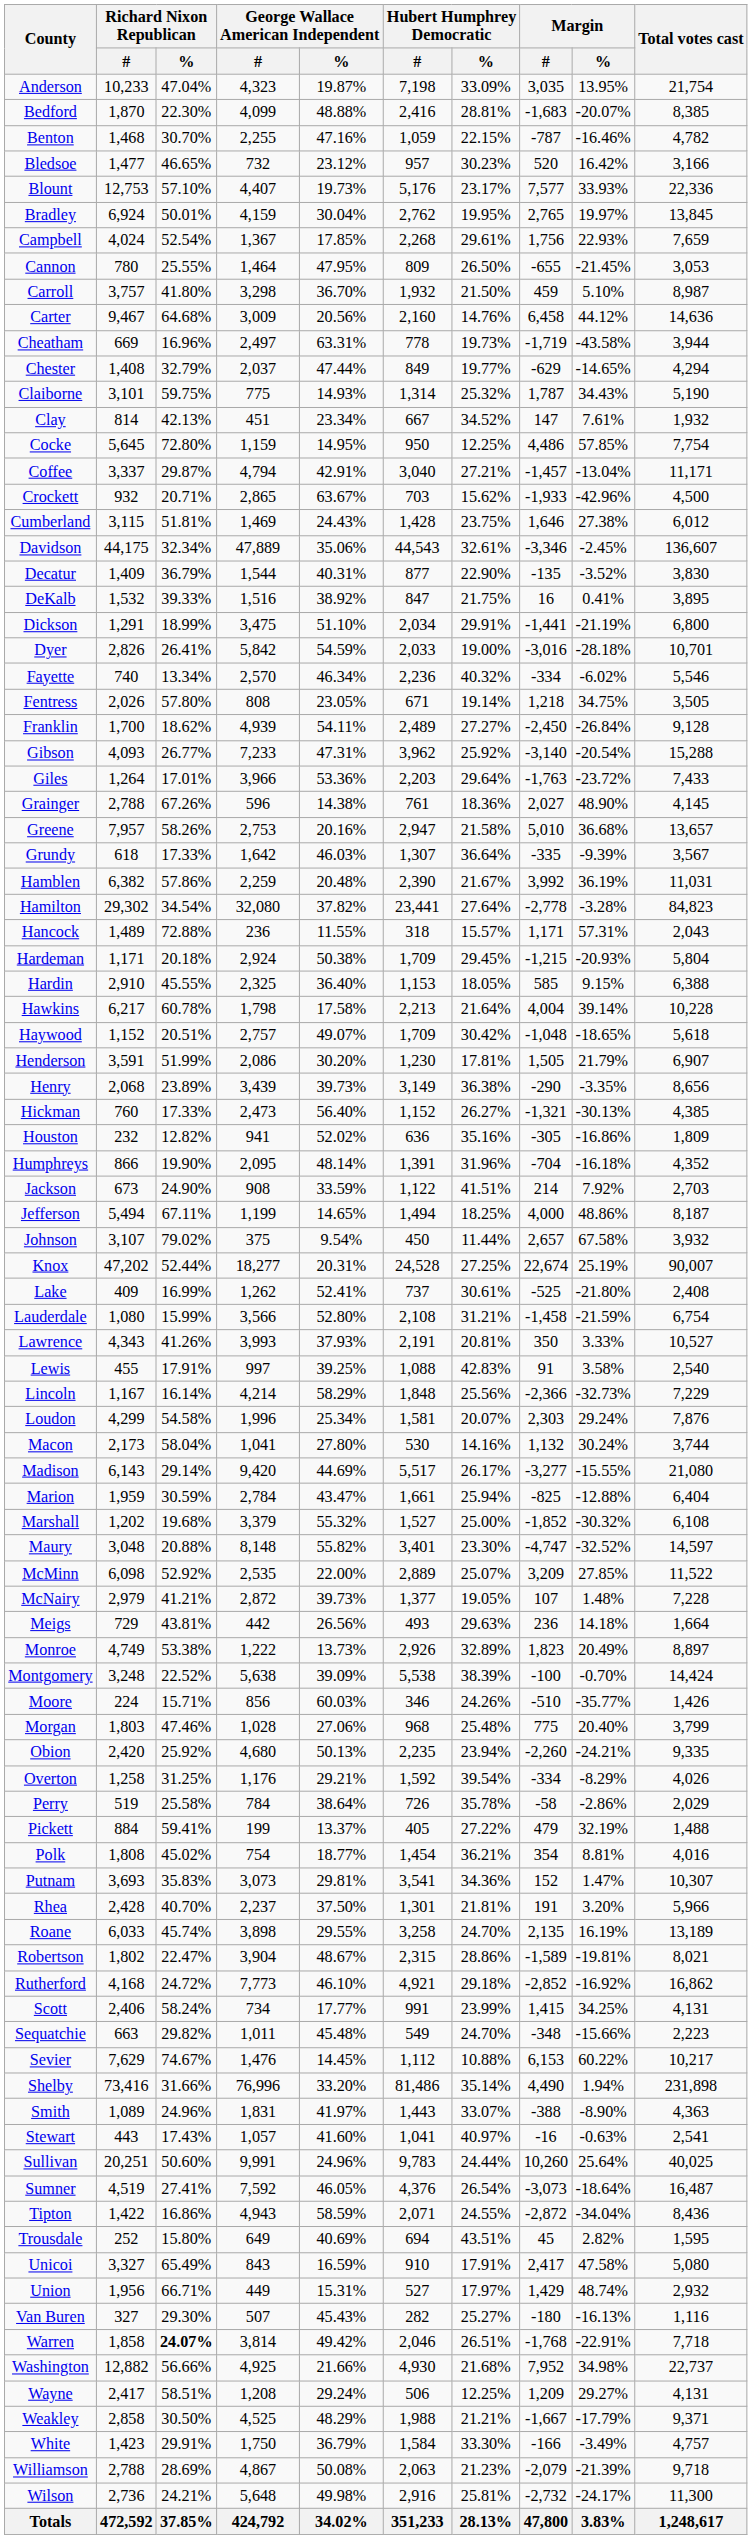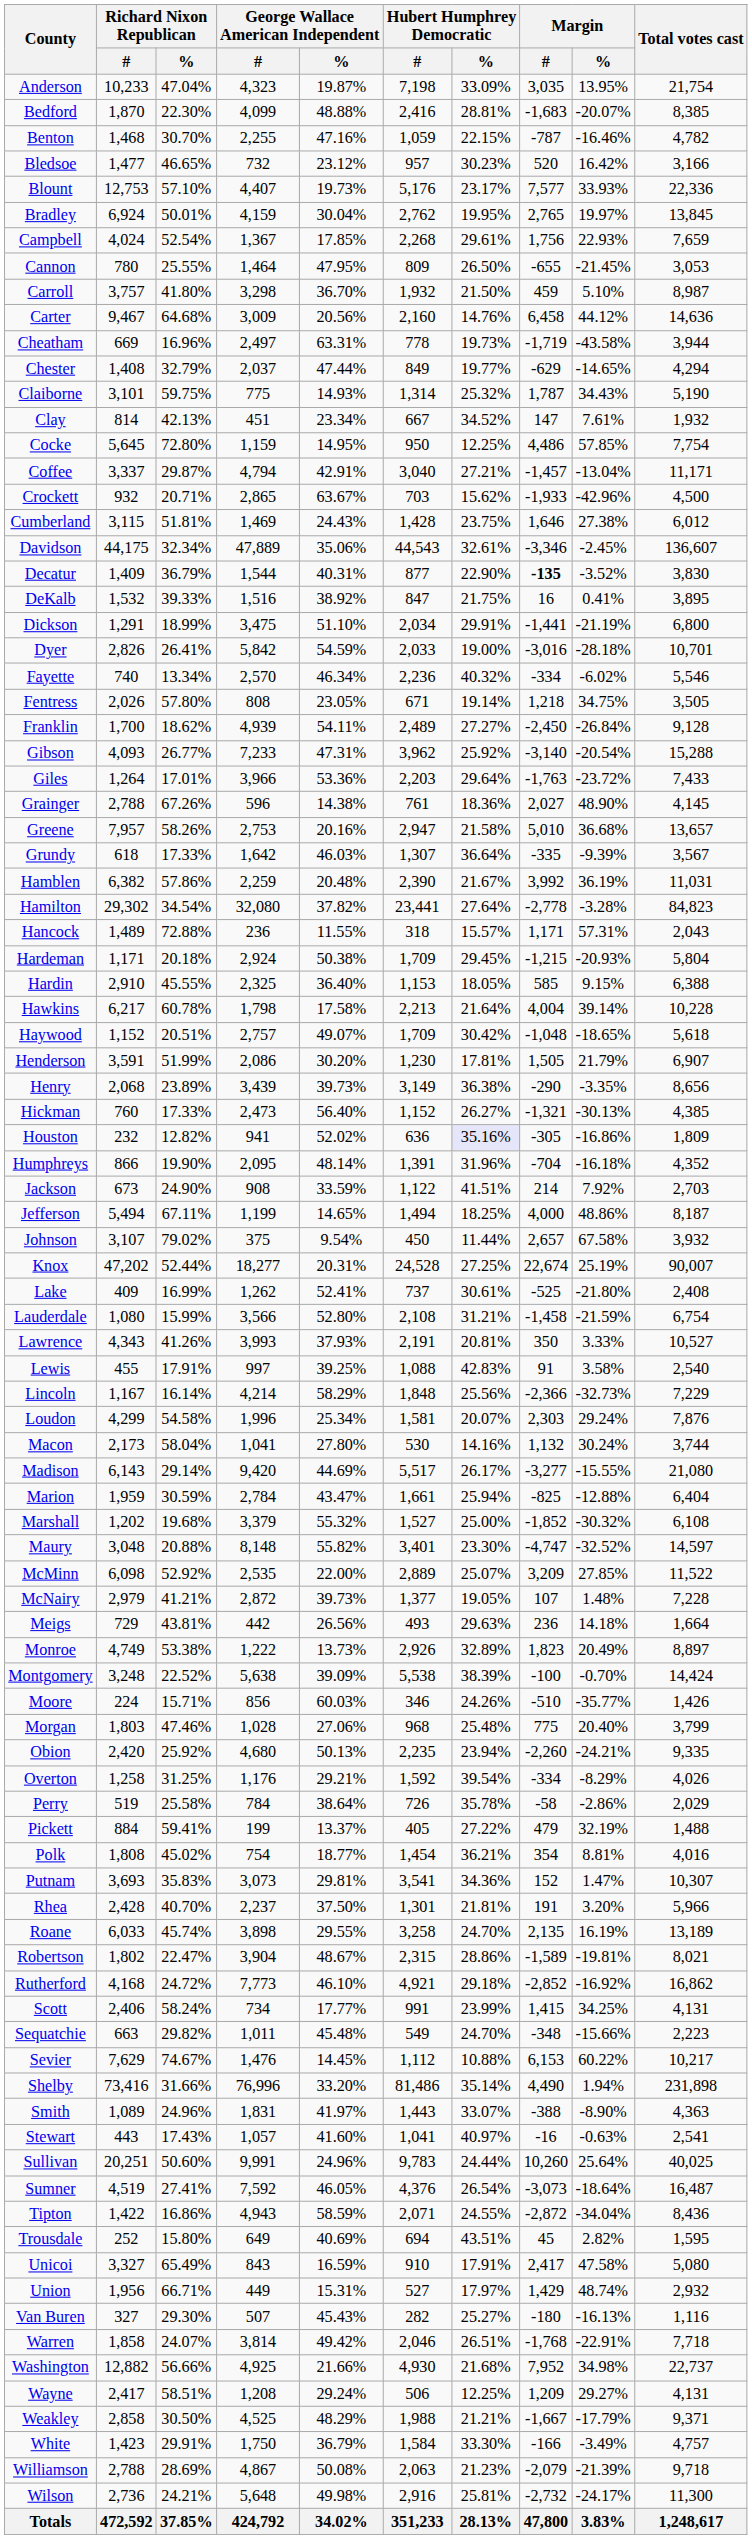Decatur | Margin / #: normal -> bold
Houston | Hubert Humphrey Democratic / %: no background -> lavender background
Warren | Richard Nixon Republican / %: bold -> normal
